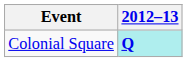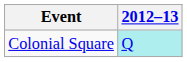Colonial Square | 2012–13: bold -> normal
